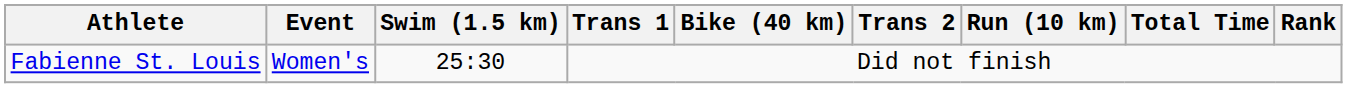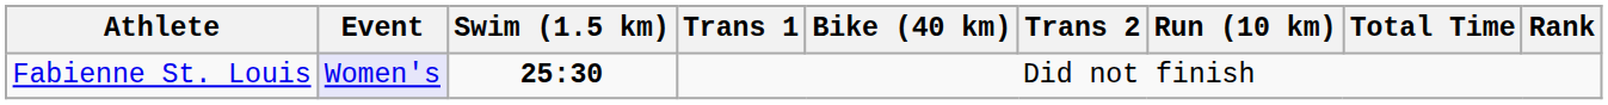Fabienne St. Louis | Event: no background -> lavender background
Fabienne St. Louis | Swim (1.5 km): normal -> bold
